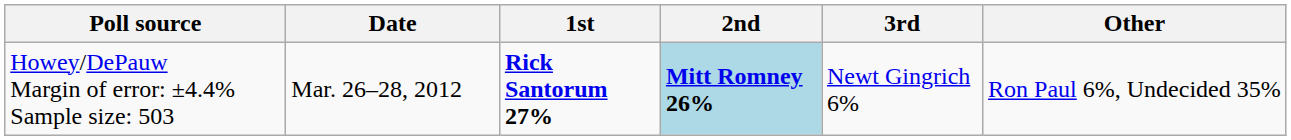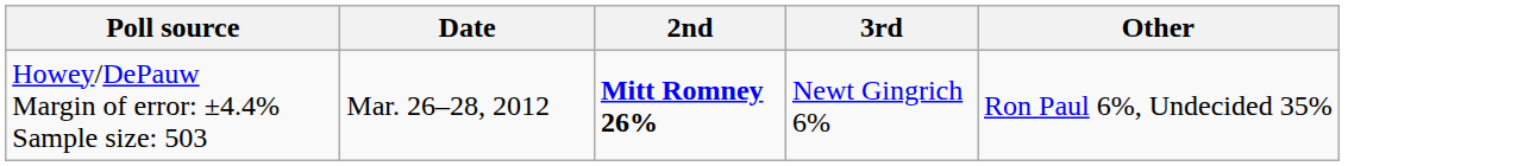- column: 1st | Rick Santorum 27%
Howey/DePauw Margin of error: ±4.4% Sample size: 503 | 2nd: lightblue background -> no background
